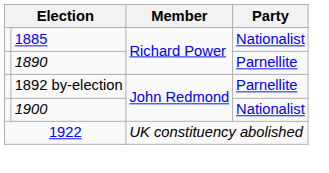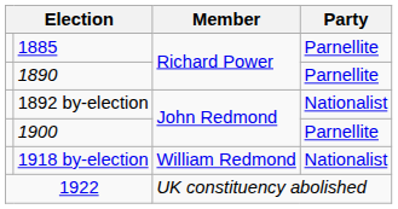1885 | Party: Nationalist -> Parnellite
1892 by-election | Party: Parnellite -> Nationalist
1900 | Party: Nationalist -> Parnellite
+ row: 1918 by-election | William Redmond | Nationalist
